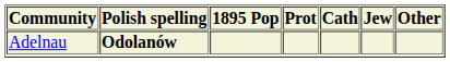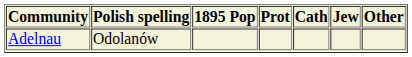Adelnau | Polish spelling: bold -> normal
